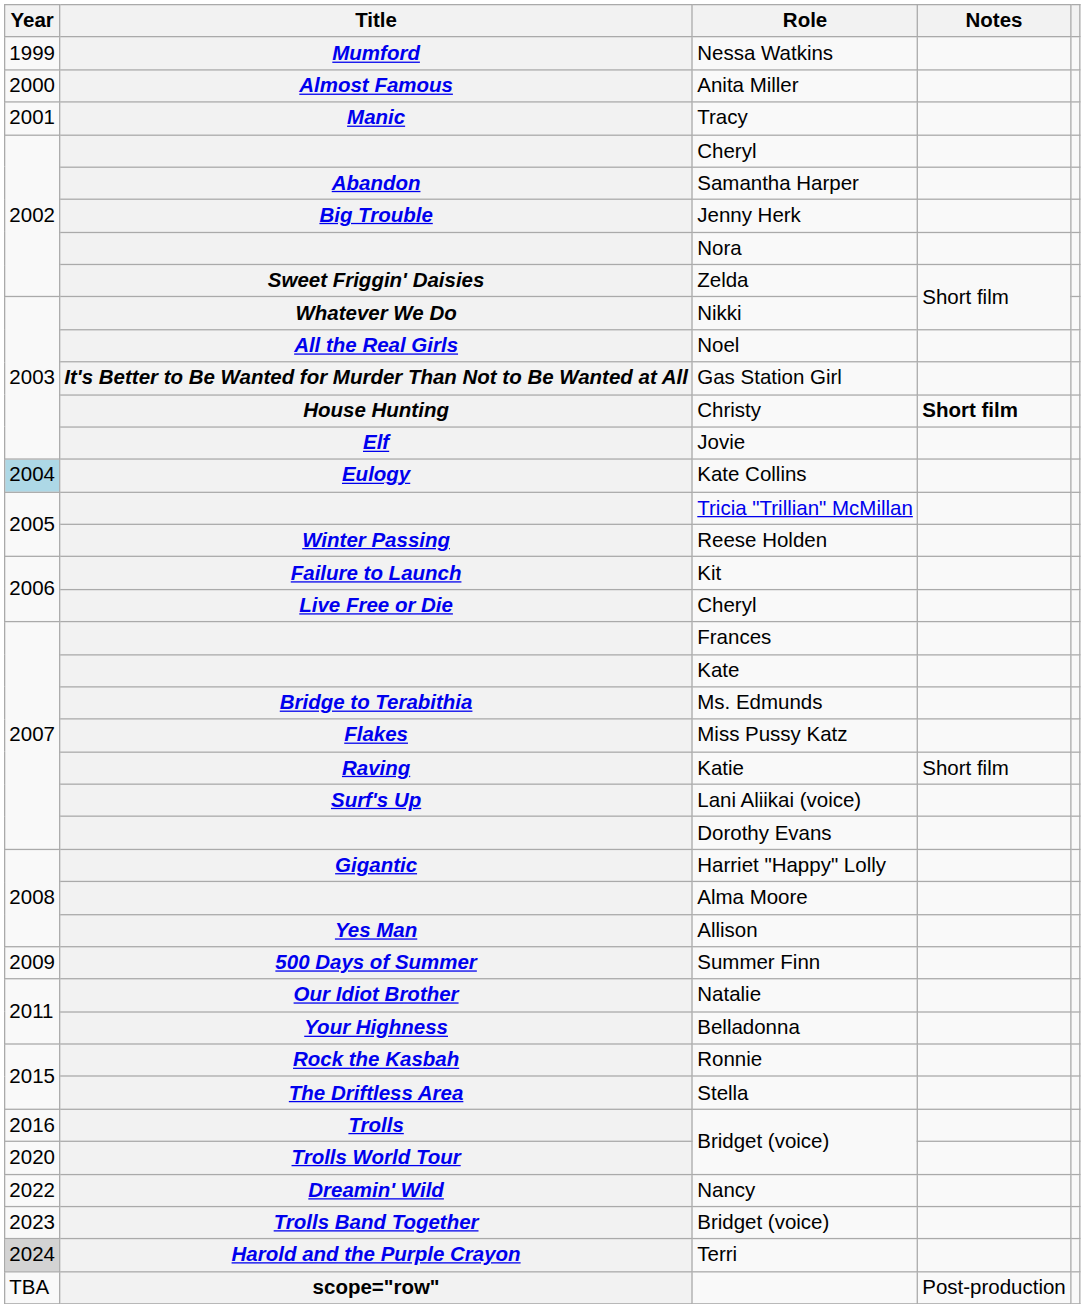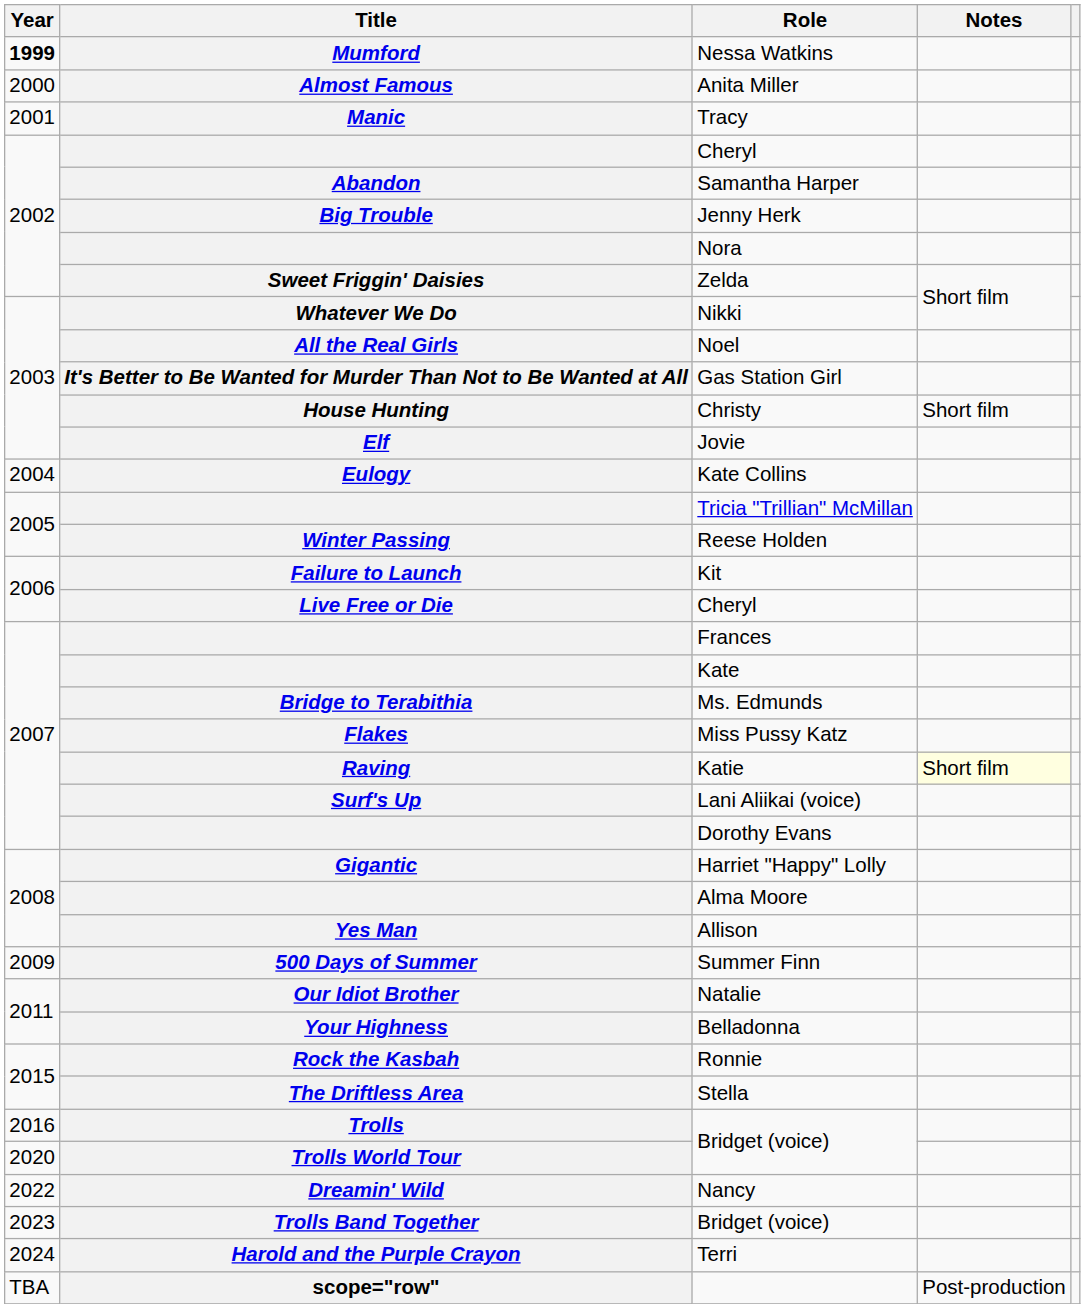Nessa Watkins | Year: normal -> bold
Christy | Notes: bold -> normal
Kate Collins | Year: lightblue background -> no background
Katie | Notes: no background -> lightyellow background
Terri | Year: lightgrey background -> no background
